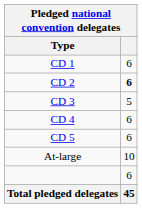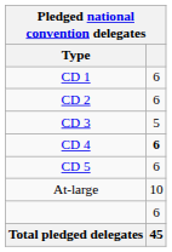CD 2 | column 2: bold -> normal
CD 4 | column 2: normal -> bold
